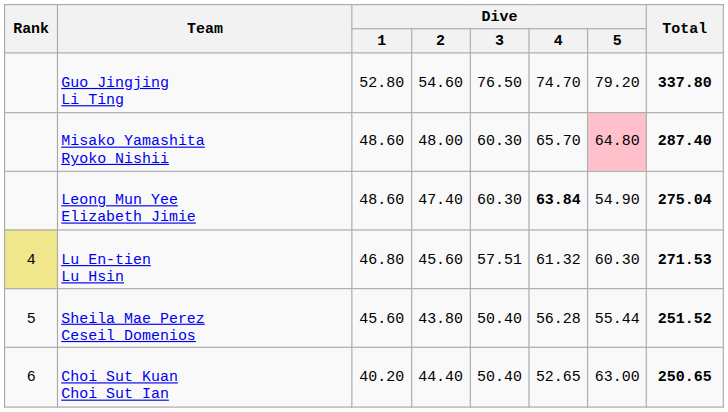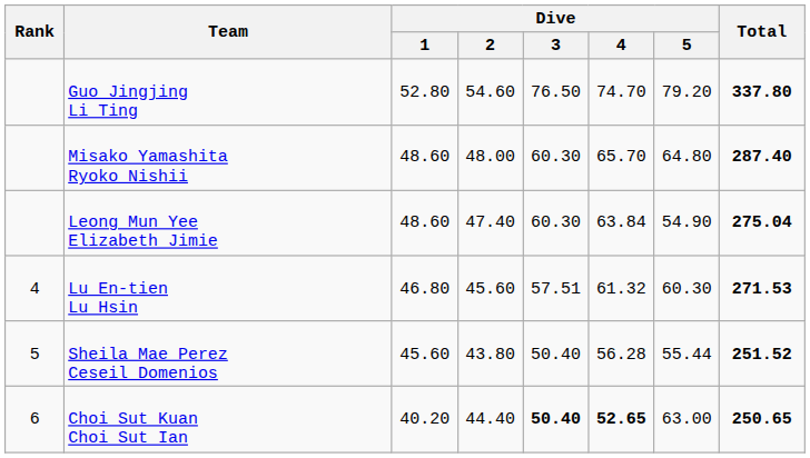Misako Yamashita Ryoko Nishii | Dive / 5: pink background -> no background
Leong Mun Yee Elizabeth Jimie | Dive / 4: bold -> normal
Lu En-tien Lu Hsin | Rank: khaki background -> no background
Choi Sut Kuan Choi Sut Ian | Dive / 3: normal -> bold
Choi Sut Kuan Choi Sut Ian | Dive / 4: normal -> bold
